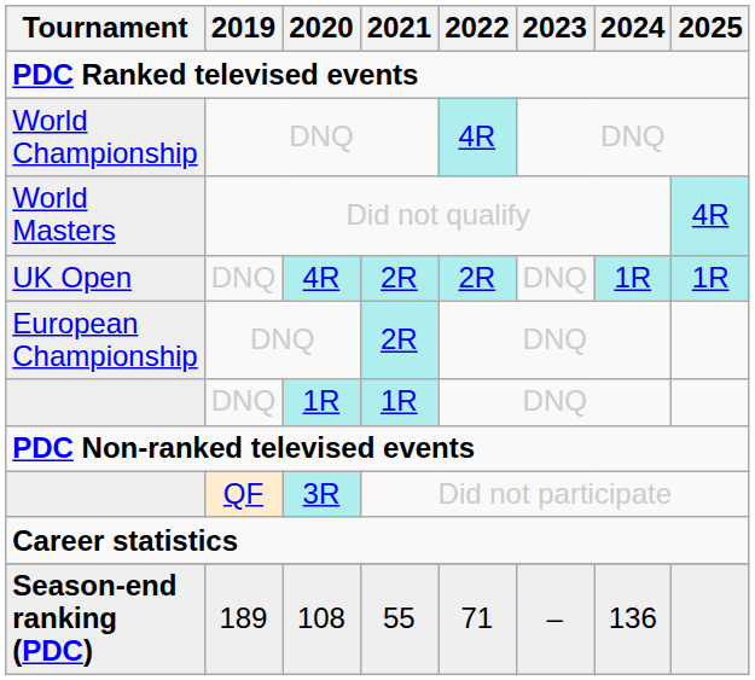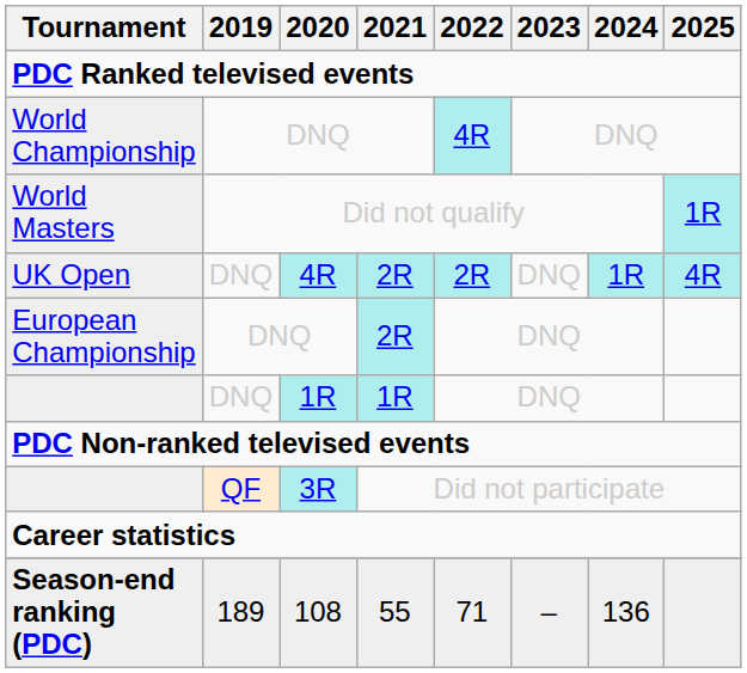World Masters | 2025: 4R -> 1R
UK Open | 2025: 1R -> 4R
